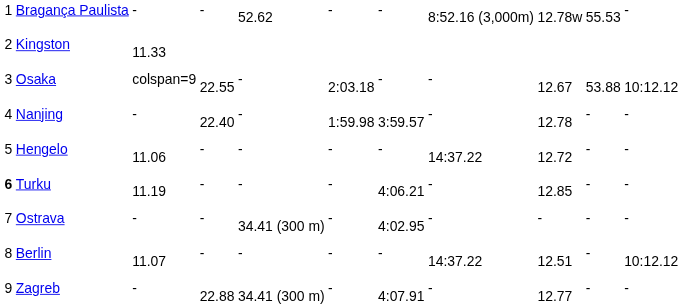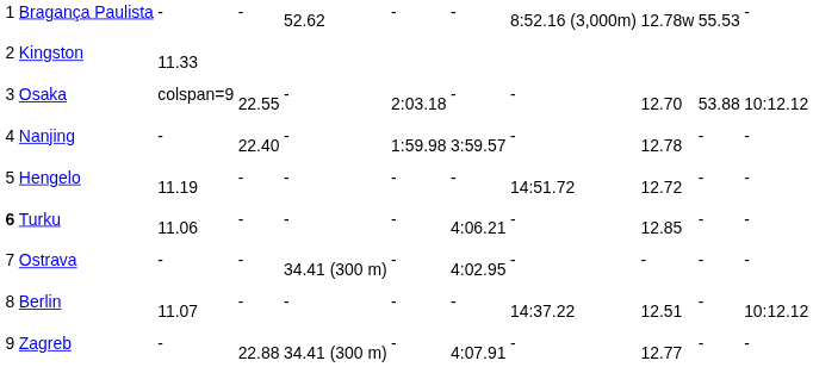Osaka | column 9: 12.67 -> 12.70
Hengelo | column 3: 11.06 -> 11.19
Hengelo | column 8: 14:37.22 -> 14:51.72
Turku | column 3: 11.19 -> 11.06
